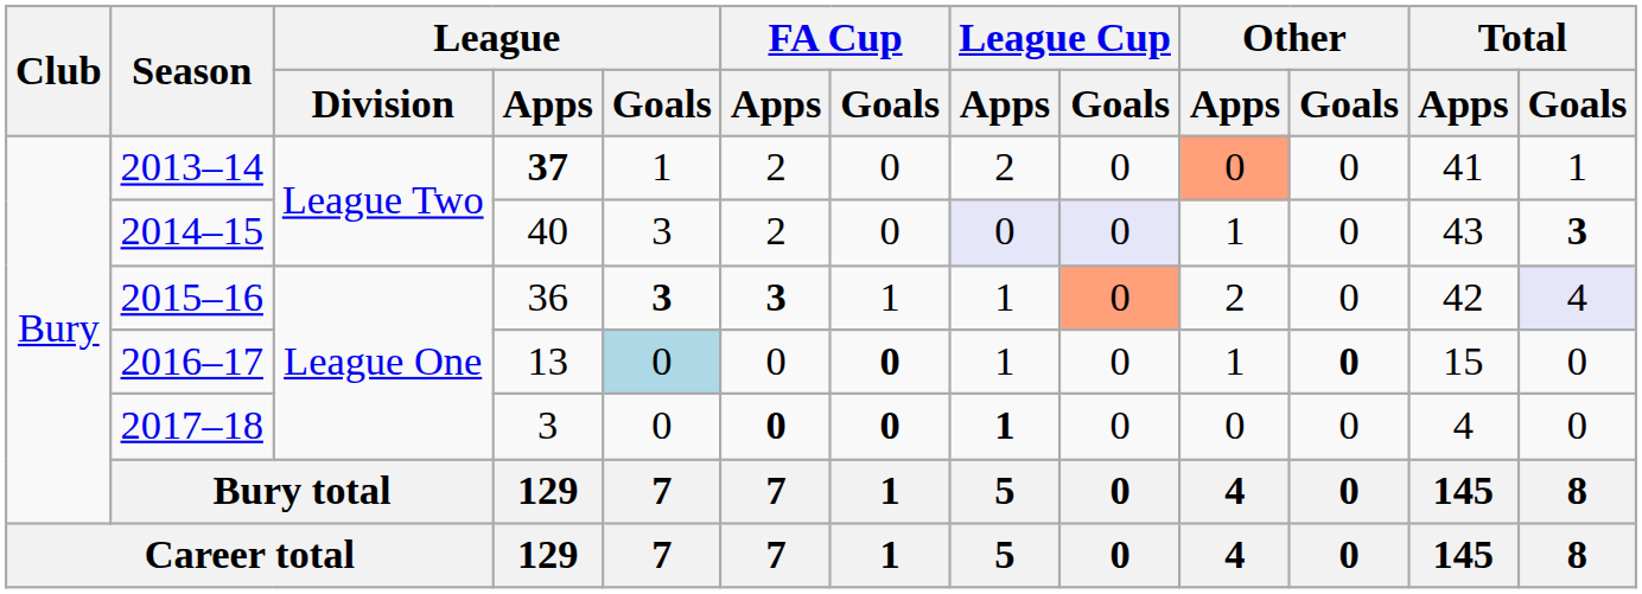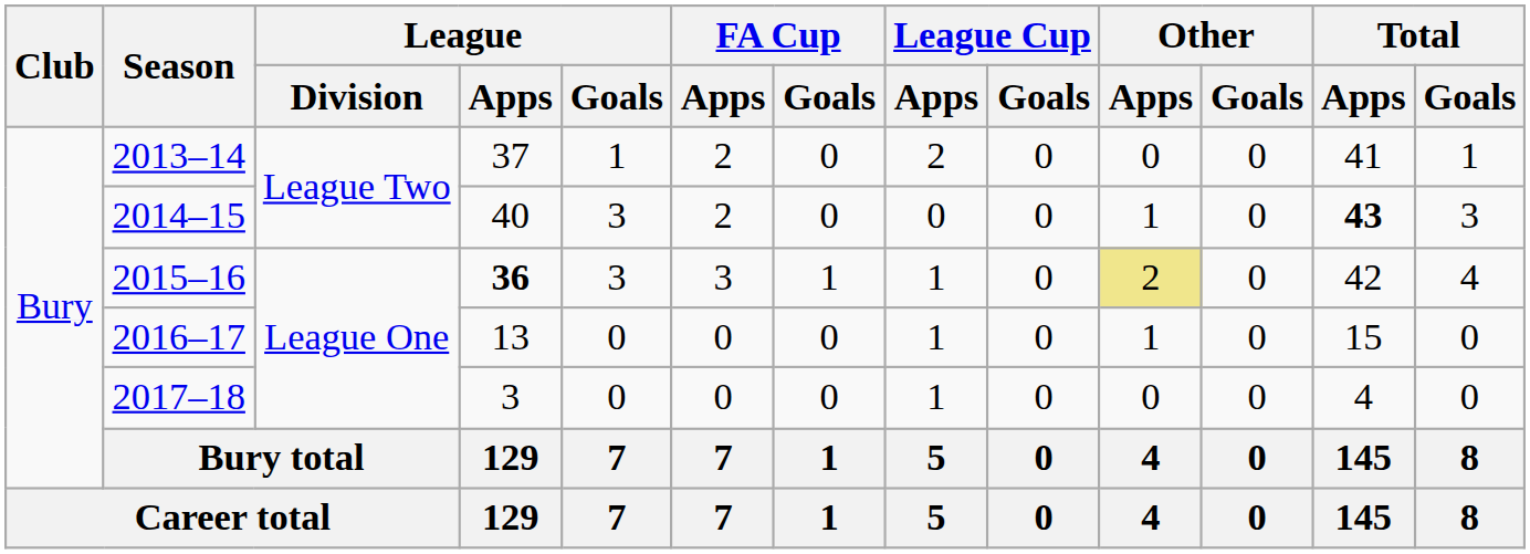2013–14 | League / Apps: bold -> normal
2013–14 | Other / Apps: lightsalmon background -> no background
2014–15 | League Cup / Apps: lavender background -> no background
2014–15 | League Cup / Goals: lavender background -> no background
2014–15 | Total / Apps: normal -> bold
2014–15 | Total / Goals: bold -> normal
2015–16 | League / Apps: normal -> bold
2015–16 | League / Goals: bold -> normal
2015–16 | FA Cup / Apps: bold -> normal
2015–16 | League Cup / Goals: lightsalmon background -> no background
2015–16 | Other / Apps: no background -> khaki background
2015–16 | Total / Goals: lavender background -> no background
2016–17 | League / Goals: lightblue background -> no background
2016–17 | FA Cup / Goals: bold -> normal
2016–17 | Other / Goals: bold -> normal
2017–18 | FA Cup / Apps: bold -> normal
2017–18 | FA Cup / Goals: bold -> normal
2017–18 | League Cup / Apps: bold -> normal
